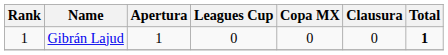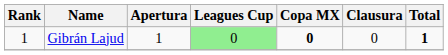Gibrán Lajud | Leagues Cup: no background -> lightgreen background
Gibrán Lajud | Copa MX: normal -> bold
